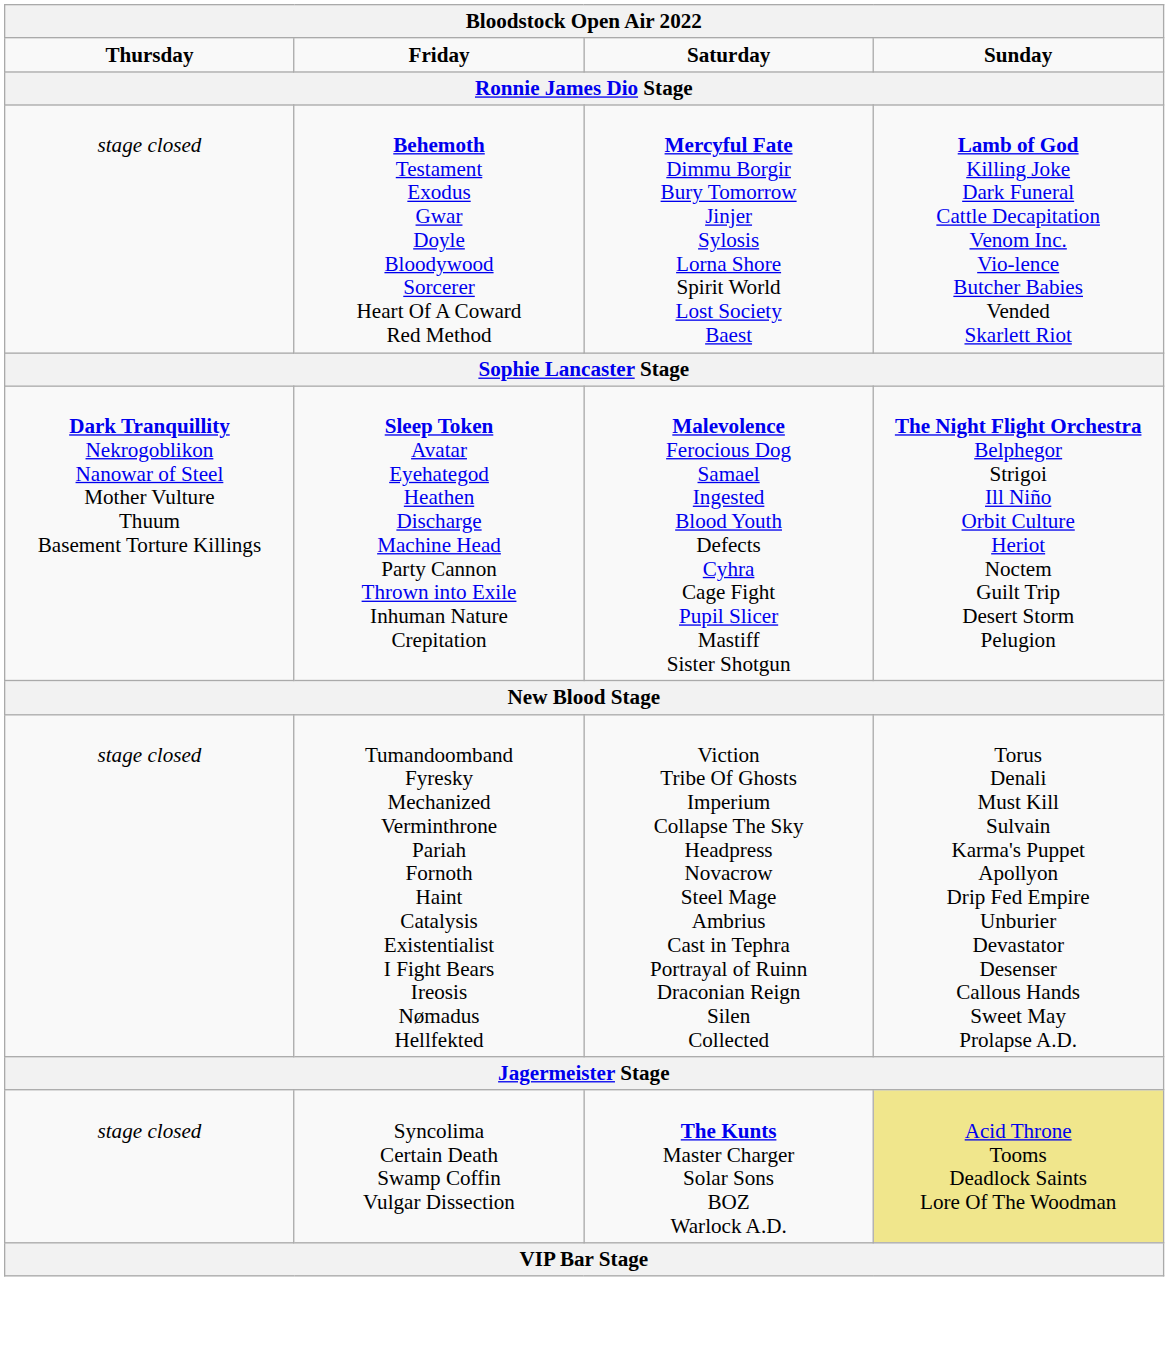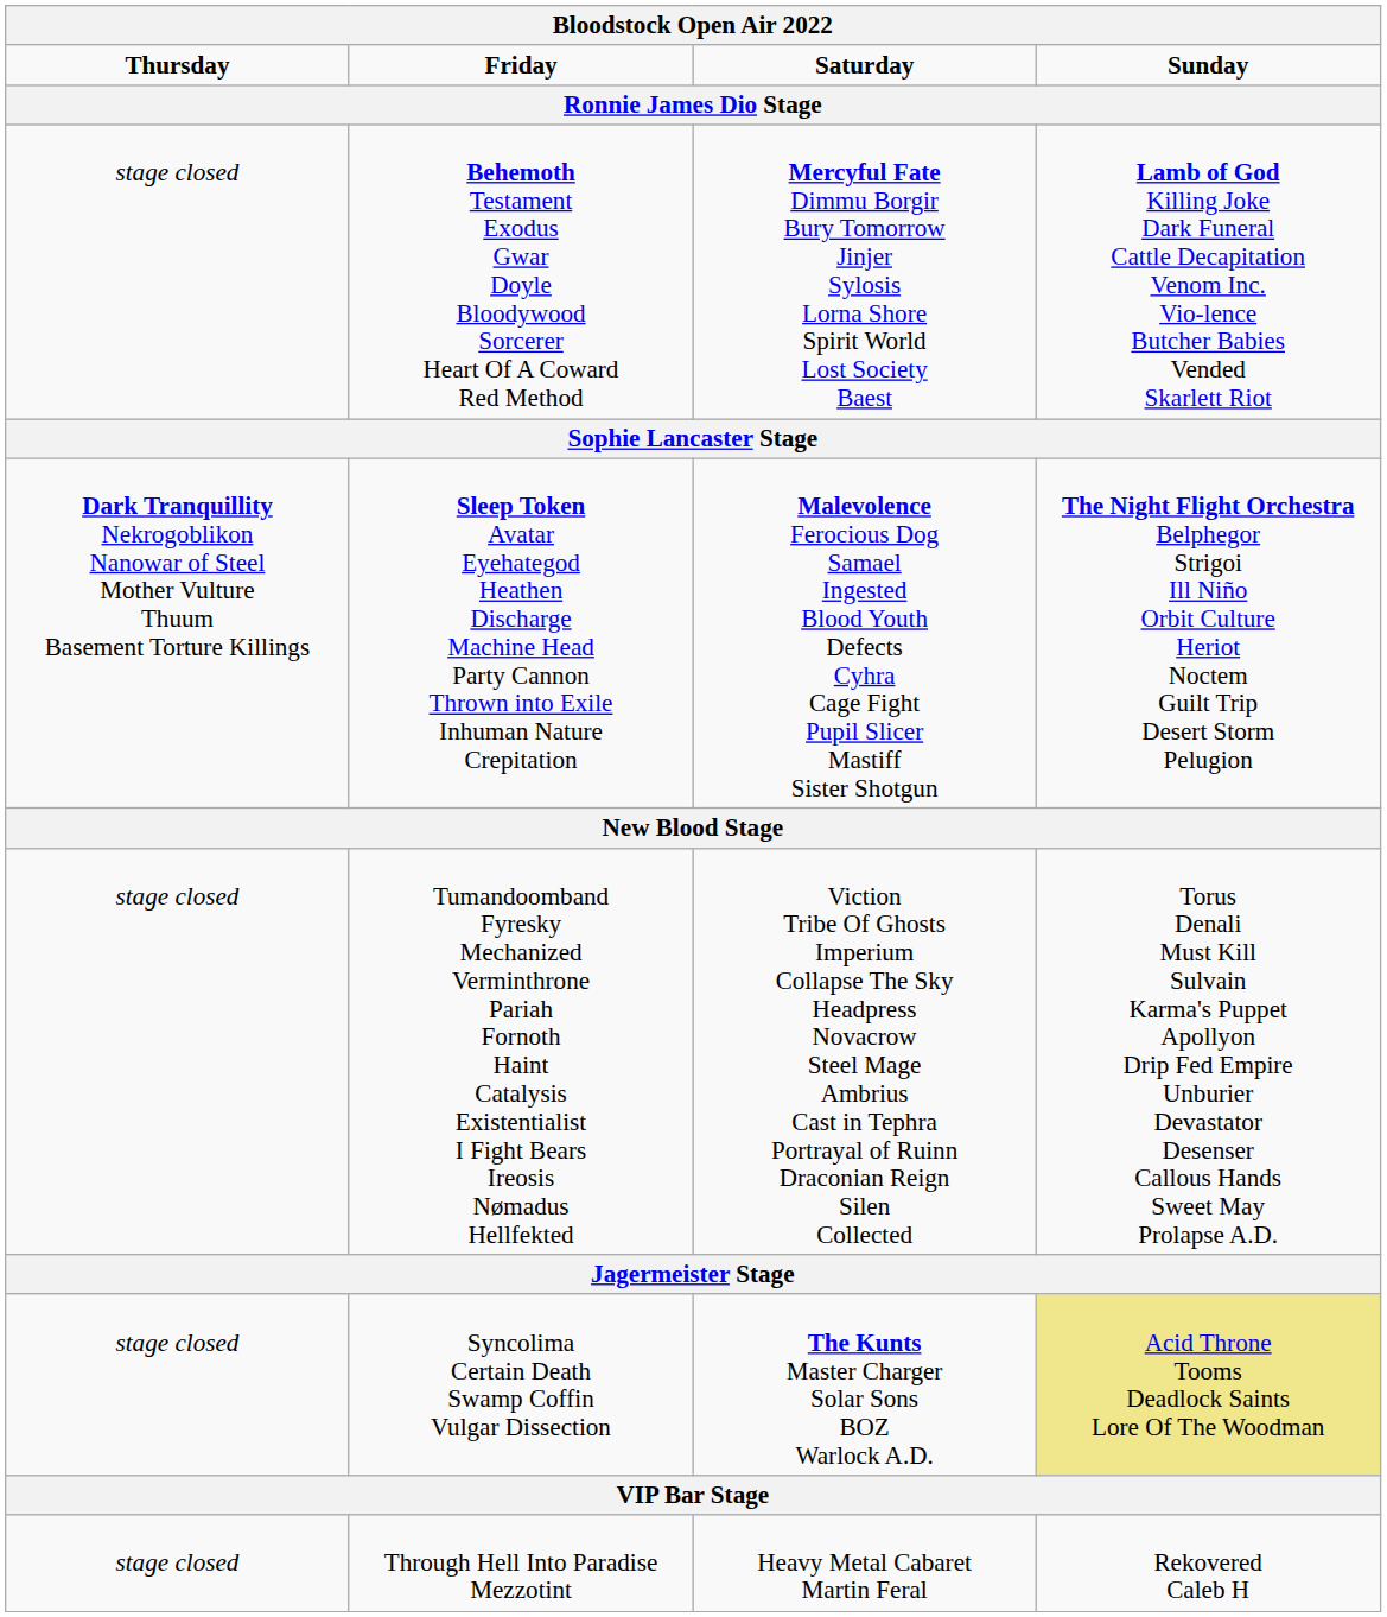+ row: stage closed | Through Hell Into Paradise Mezzotint | Heavy Metal Cabaret Martin Feral | Rekovered Caleb H
